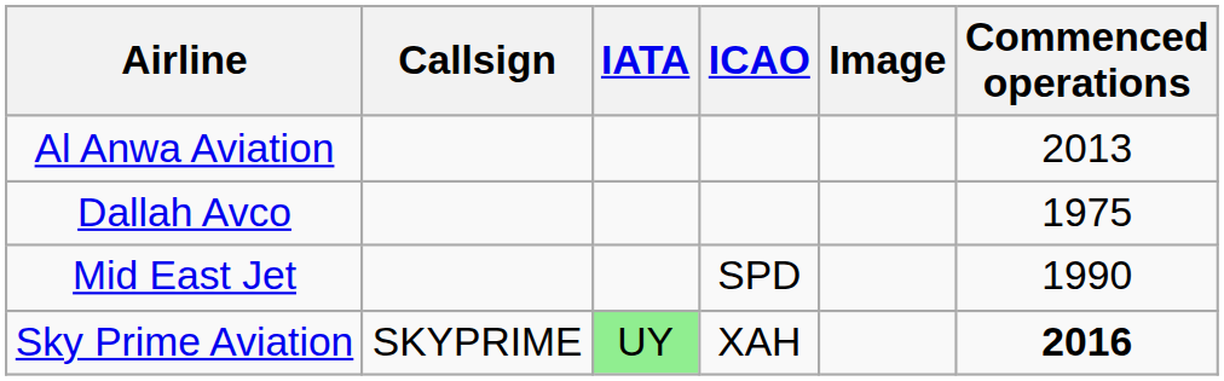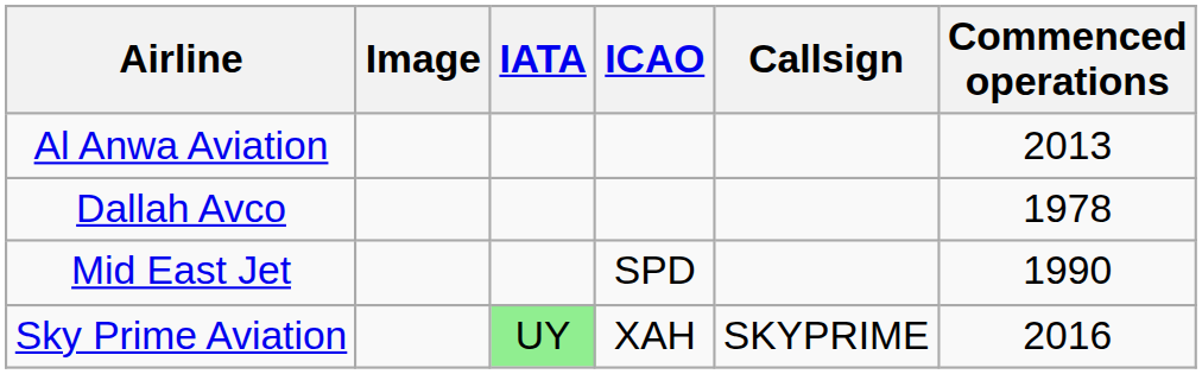columns swapped: Image <-> Callsign
Dallah Avco | Commenced operations: 1975 -> 1978
Sky Prime Aviation | Commenced operations: bold -> normal
